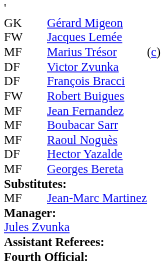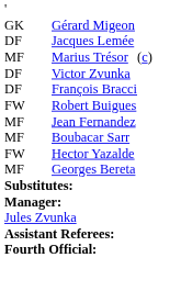Jacques Lemée | column 1: FW -> DF
- row: MF | Raoul Noguès
Hector Yazalde | column 1: DF -> FW
- row: MF | Jean-Marc Martinez
